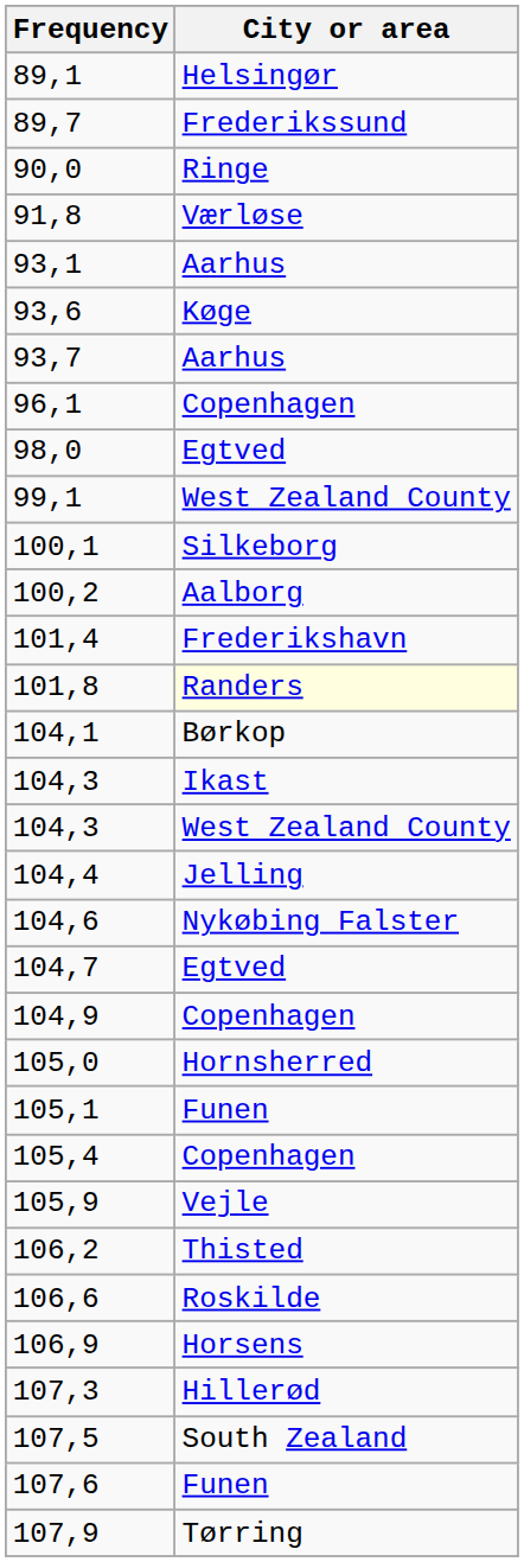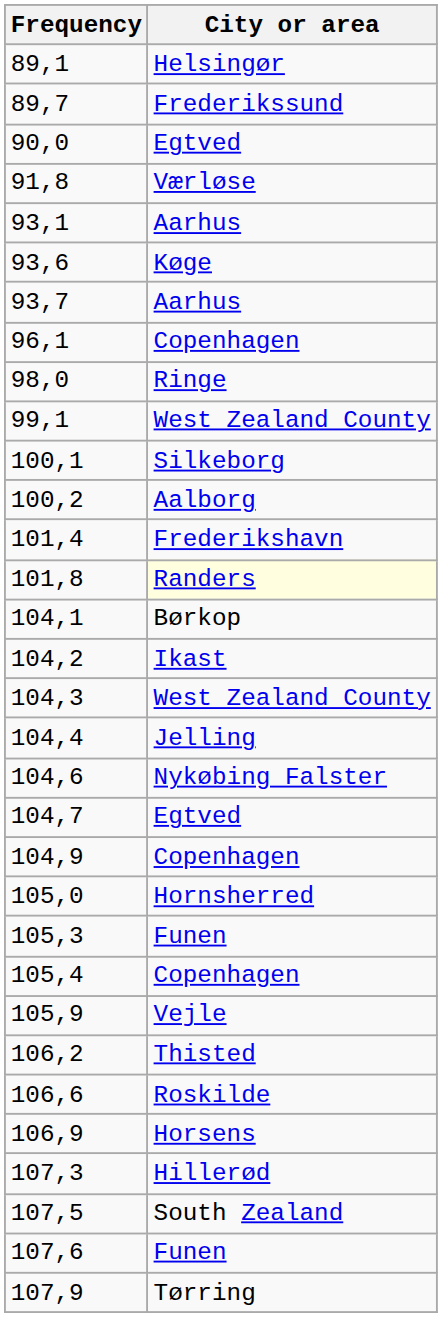row 4 | City or area: Ringe -> Egtved
row 10 | City or area: Egtved -> Ringe
row 17 | Frequency: 104,3 -> 104,2
row 24 | Frequency: 105,1 -> 105,3
